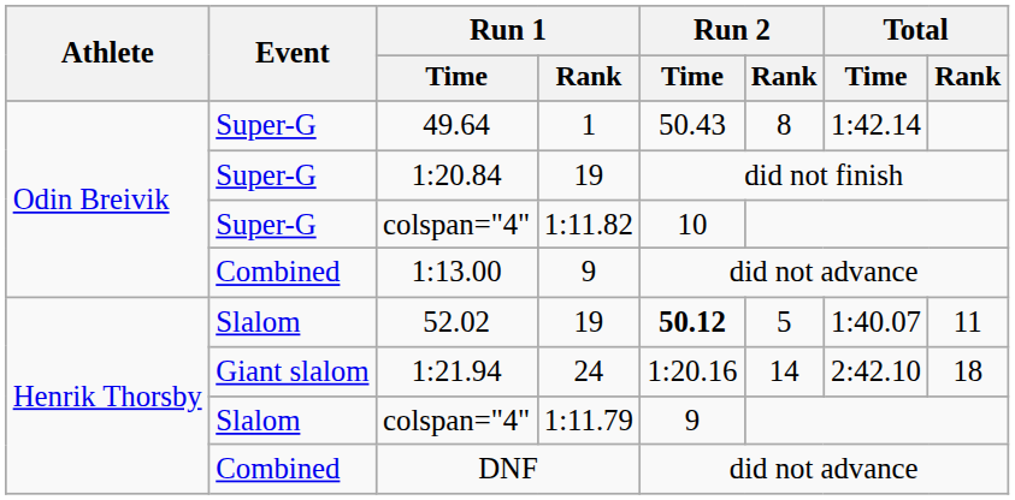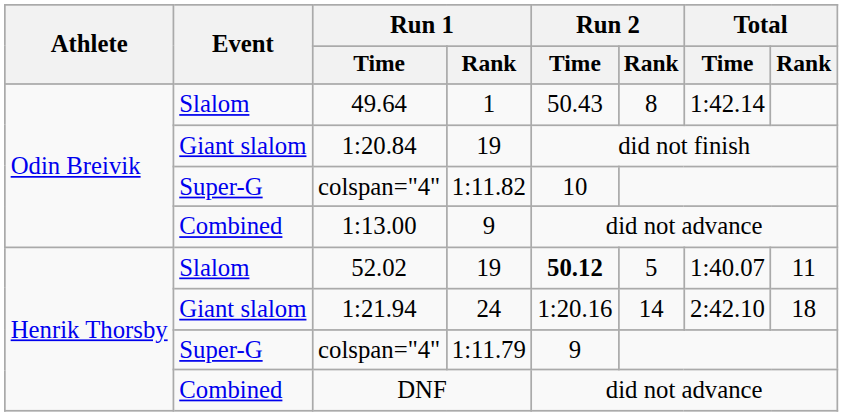49.64 | Event: Super-G -> Slalom
1:20.84 | Event: Super-G -> Giant slalom
colspan="4" / 1:11.79 | Event: Slalom -> Super-G
